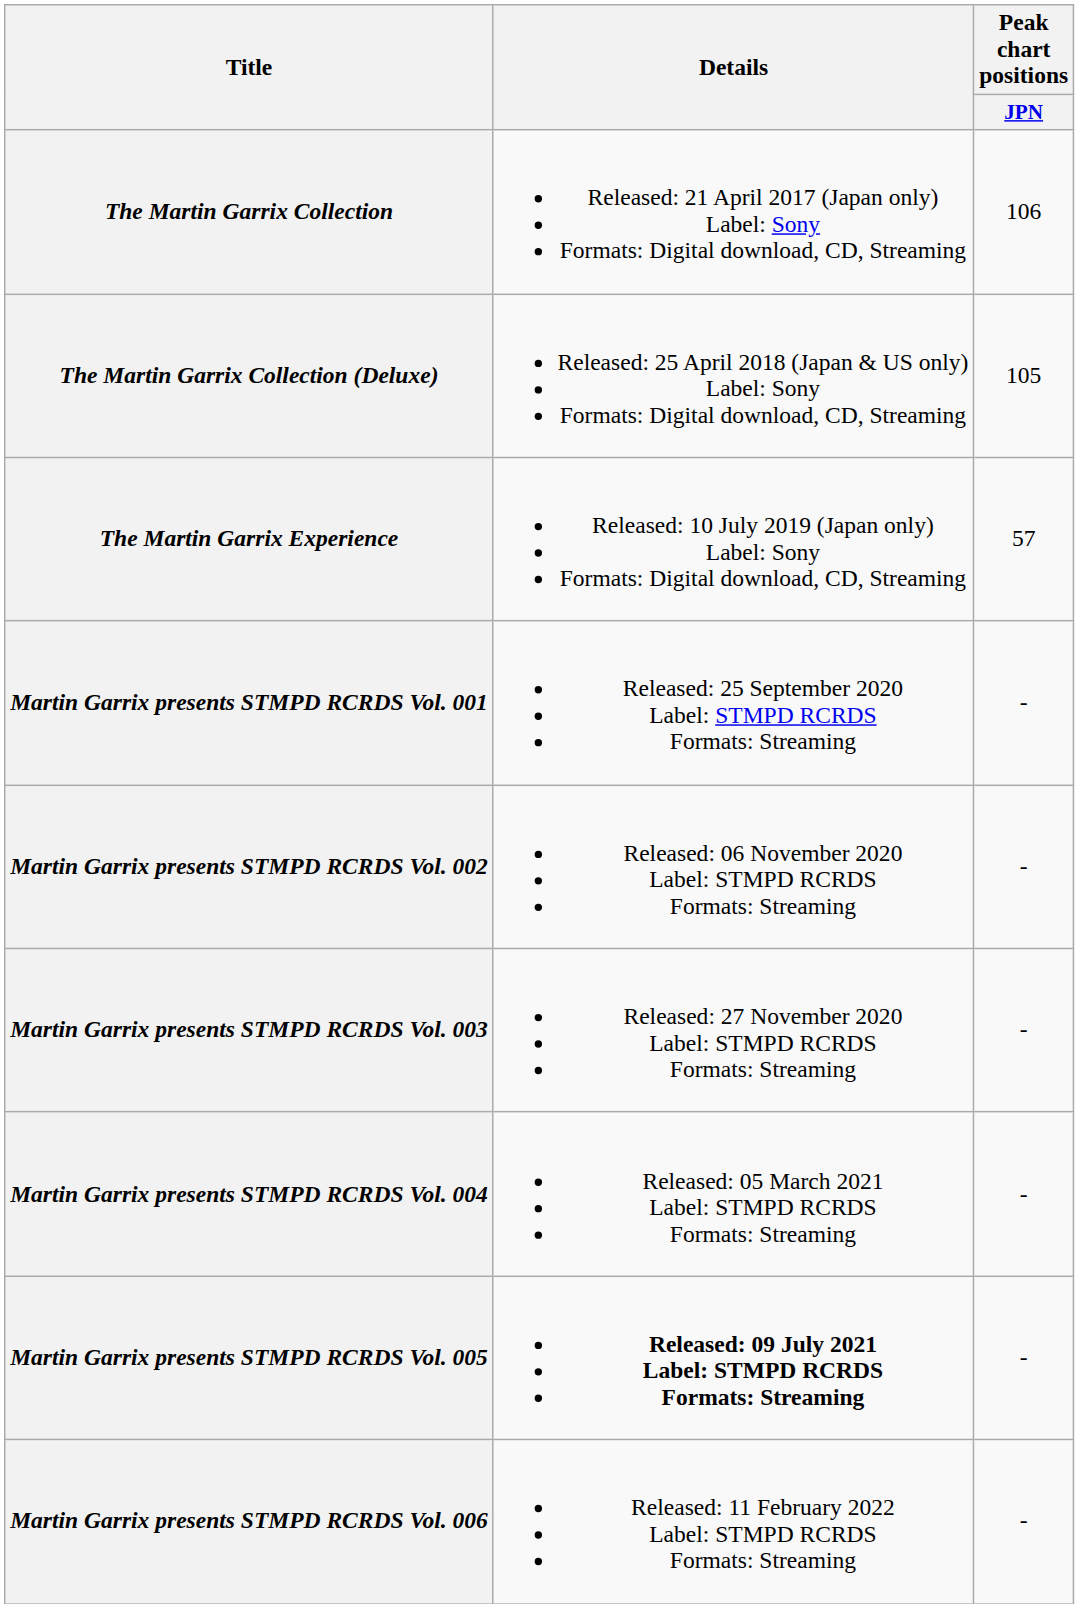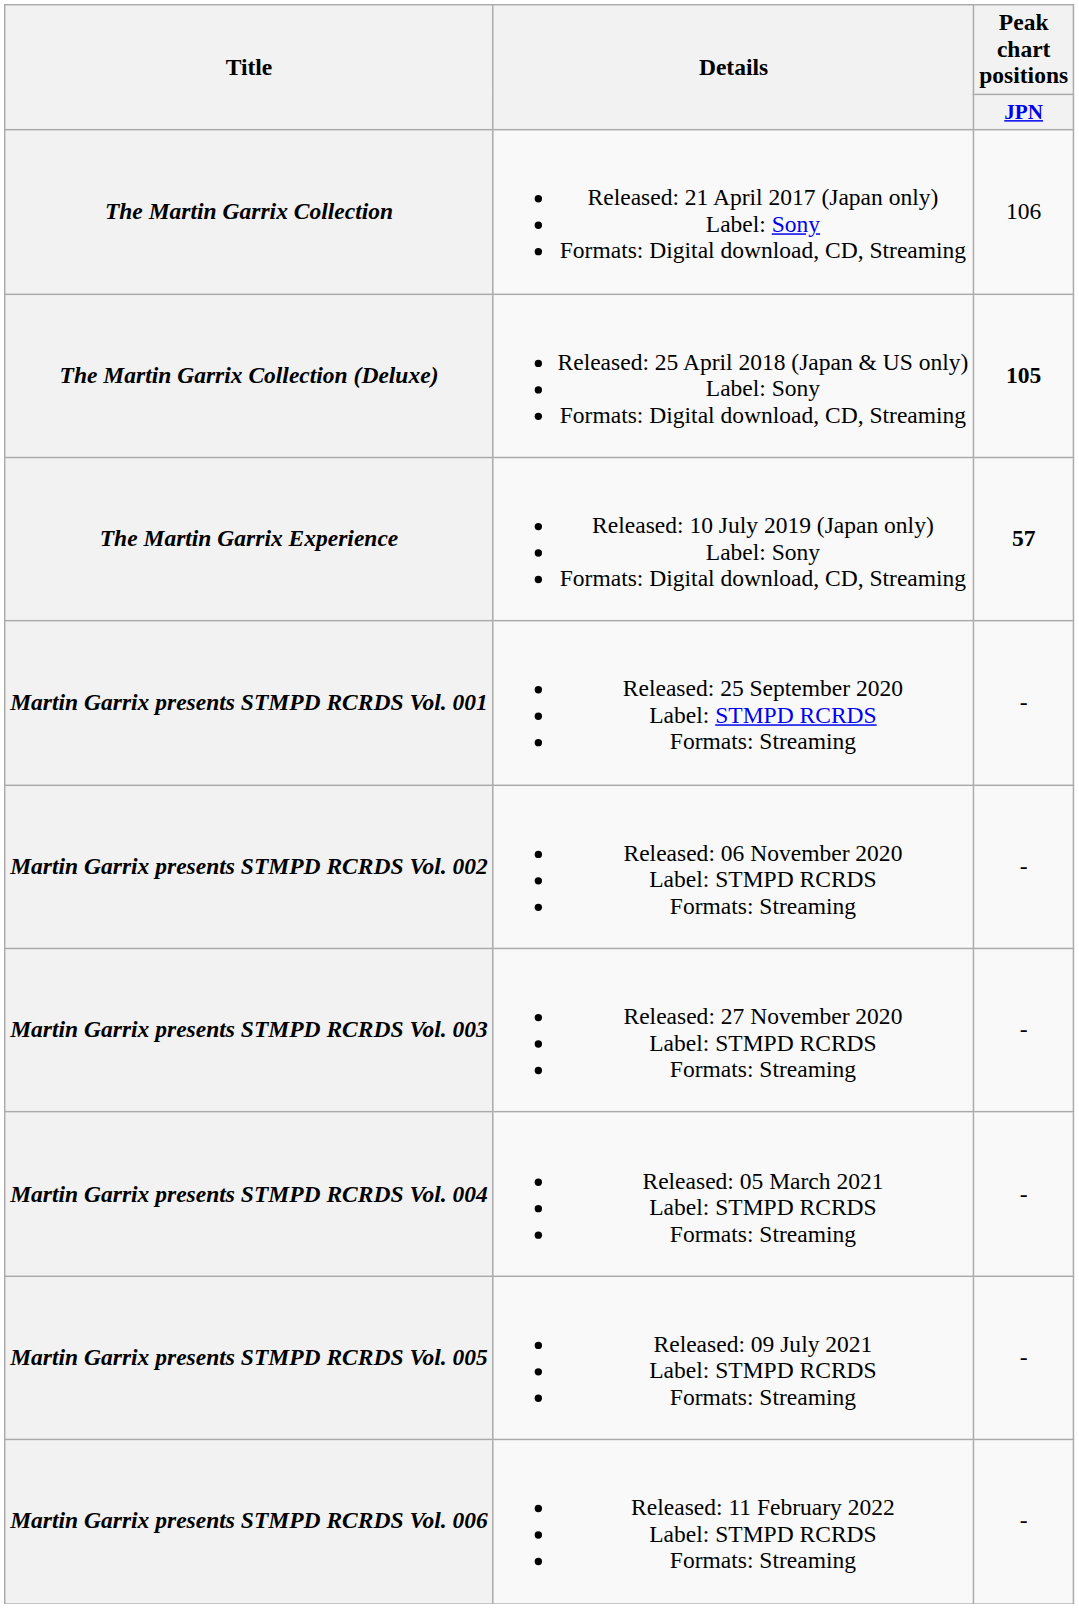The Martin Garrix Collection (Deluxe) | Peak chart positions / JPN: normal -> bold
The Martin Garrix Experience | Peak chart positions / JPN: normal -> bold
Martin Garrix presents STMPD RCRDS Vol. 005 | Details: bold -> normal
